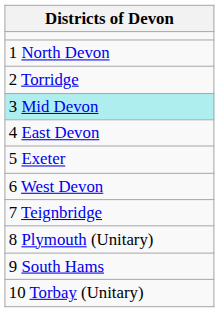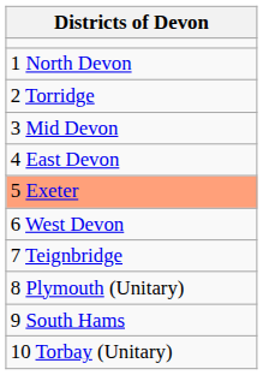row 5 | column 1: paleturquoise background -> no background
row 7 | column 1: no background -> lightsalmon background
